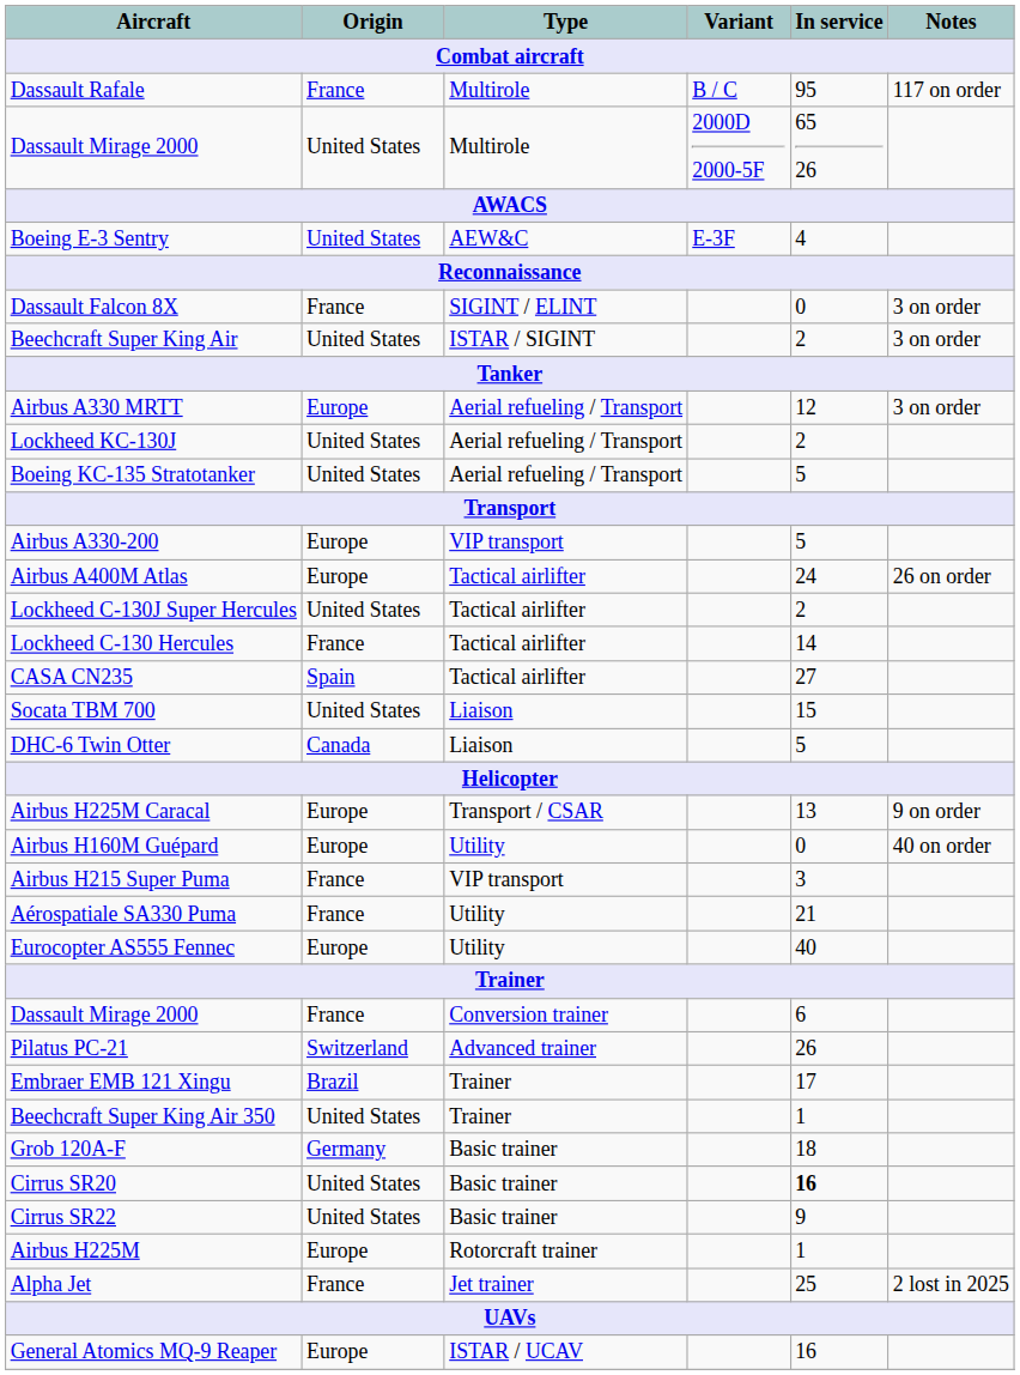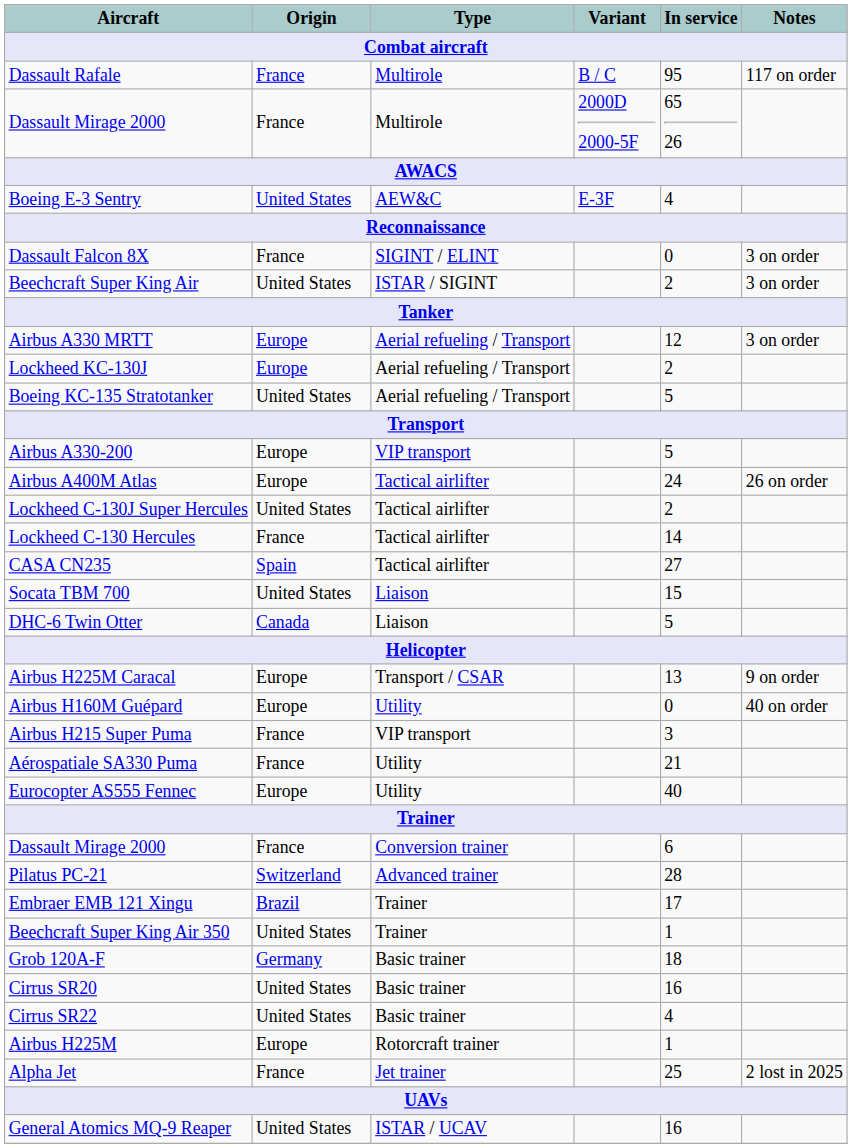Dassault Mirage 2000 / Multirole | Origin: United States -> France
Lockheed KC-130J | Origin: United States -> Europe
Pilatus PC-21 | In service: 26 -> 28
Cirrus SR20 | In service: bold -> normal
Cirrus SR22 | In service: 9 -> 4
General Atomics MQ-9 Reaper | Origin: Europe -> United States
